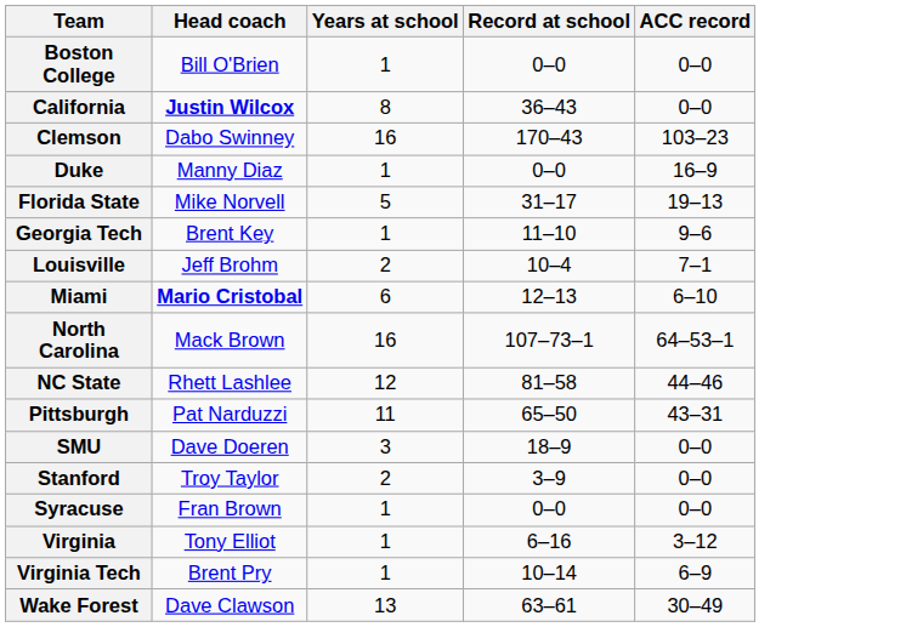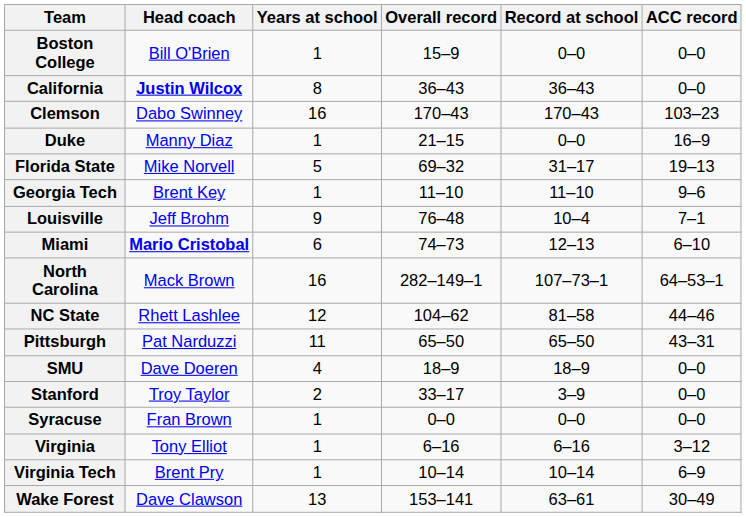+ column: Overall record | 15–9 | 36–43 | 170–43 | 21–15 | 69–32 | 11–10 | 76–48 | 74–73 | 282–149–1 | 104–62 | 65–50 | 18–9 | 33–17 | 0–0 | 6–16 | 10–14 | 153–141
Louisville | Years at school: 2 -> 9
SMU | Years at school: 3 -> 4
